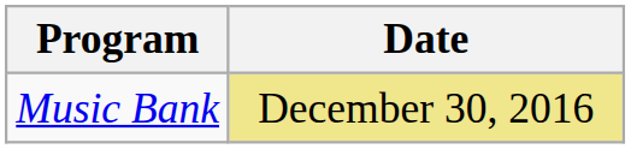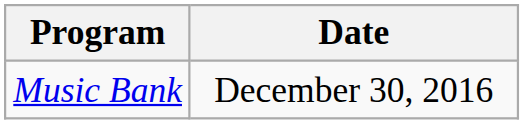Music Bank | Date: khaki background -> no background
